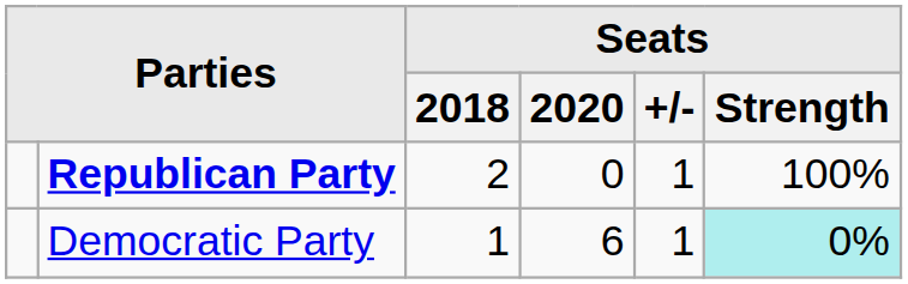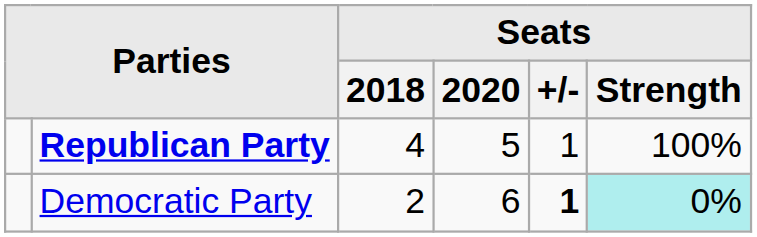Republican Party | Seats / 2018: 2 -> 4
Republican Party | Seats / 2020: 0 -> 5
Democratic Party | Seats / 2018: 1 -> 2
Democratic Party | Seats / +/-: normal -> bold
